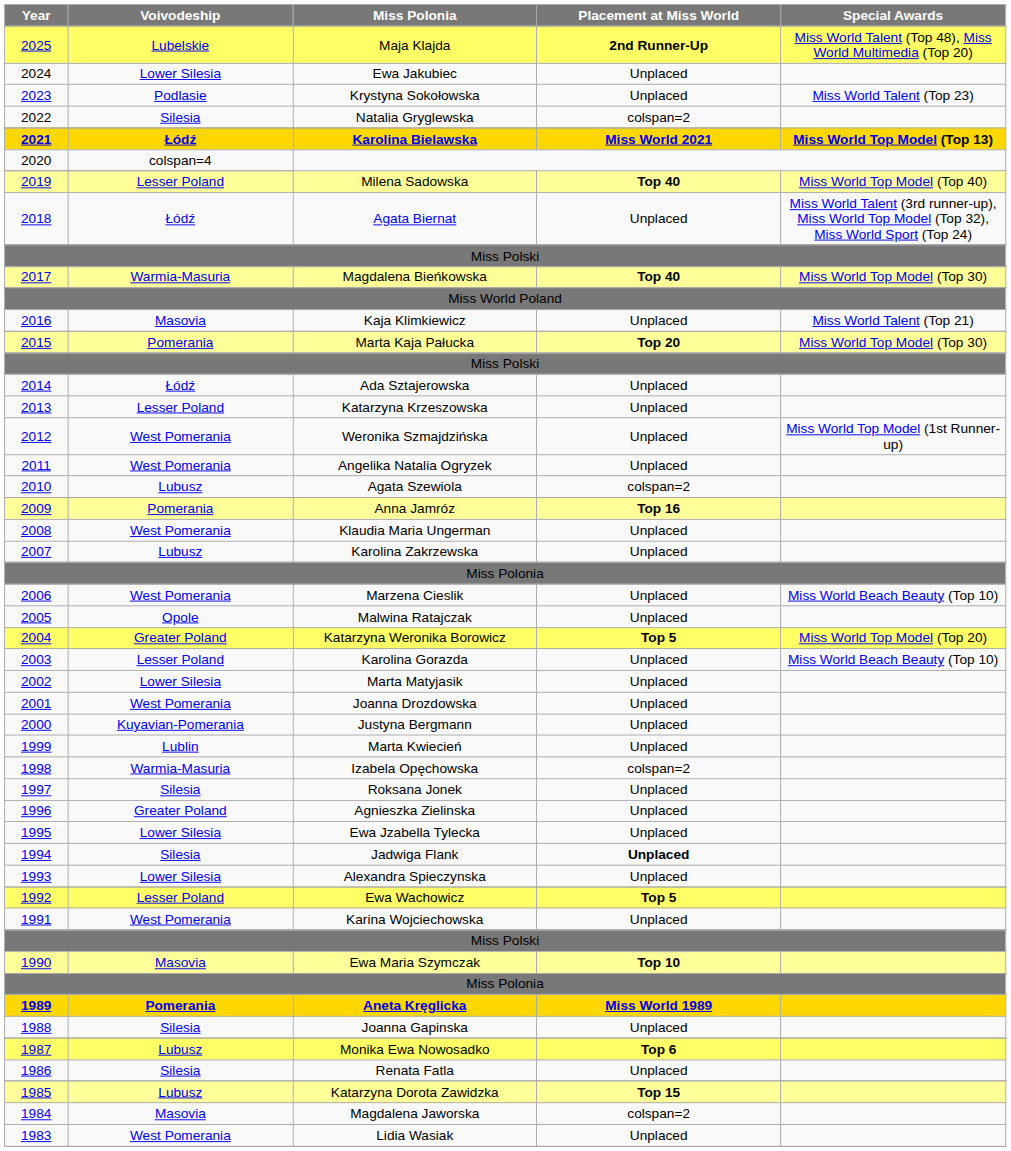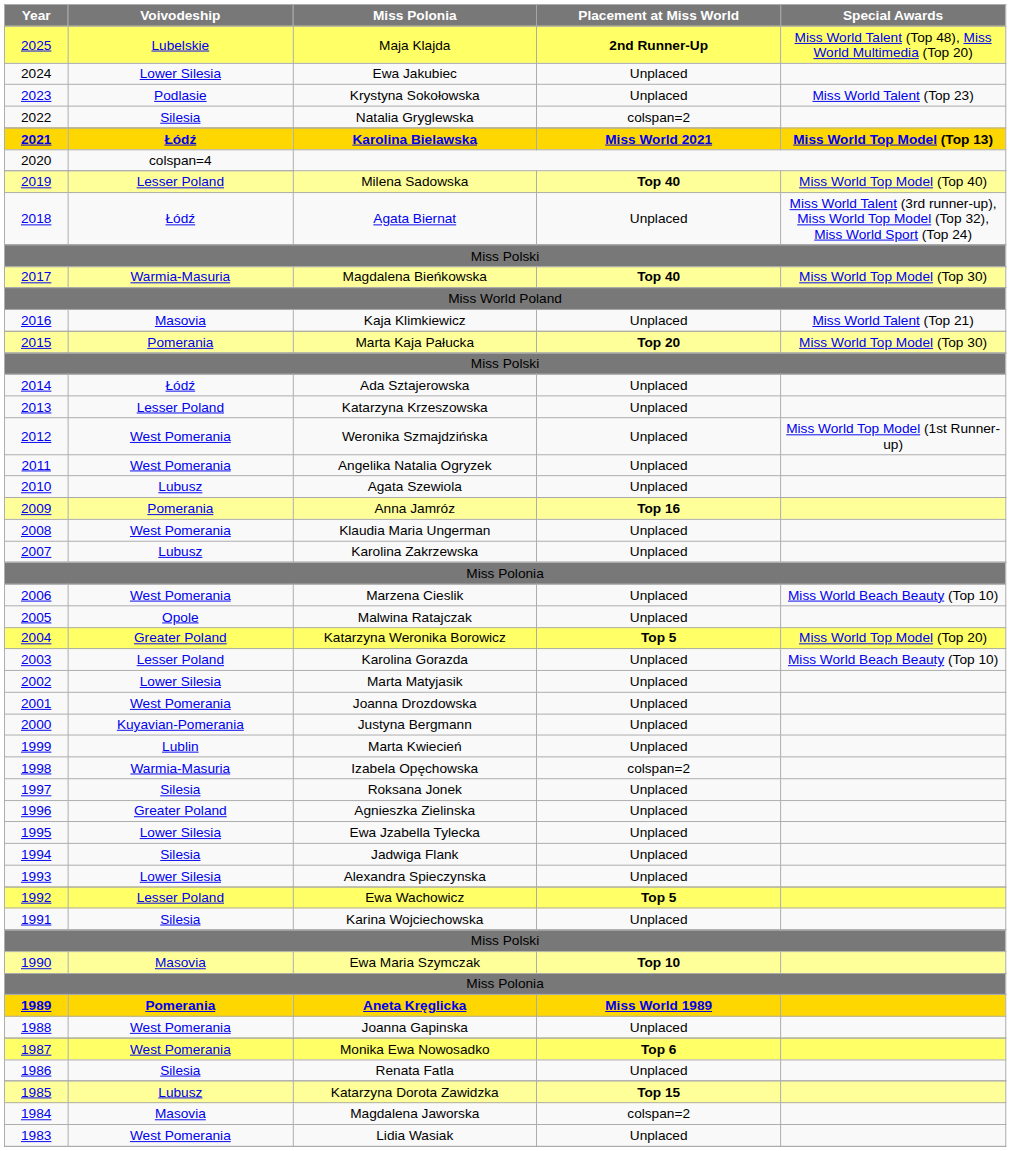Agata Szewiola | Placement at Miss World: colspan=2 -> Unplaced
Jadwiga Flank | Placement at Miss World: bold -> normal
Karina Wojciechowska | Voivodeship: West Pomerania -> Silesia
Joanna Gapinska | Voivodeship: Silesia -> West Pomerania
Monika Ewa Nowosadko | Voivodeship: Lubusz -> West Pomerania
